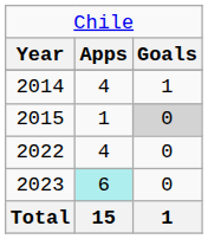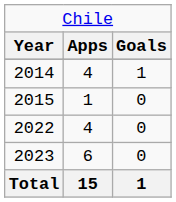2015 | column 3: lightgrey background -> no background
2023 | column 2: paleturquoise background -> no background
